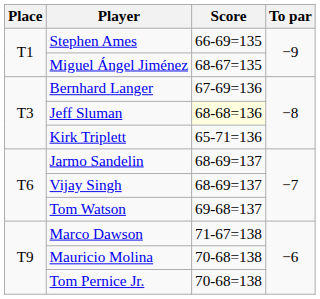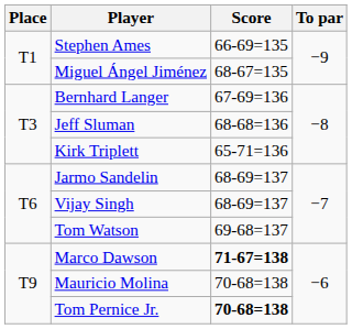Jeff Sluman | Score: lightyellow background -> no background
Marco Dawson | Score: normal -> bold
Tom Pernice Jr. | Score: normal -> bold
